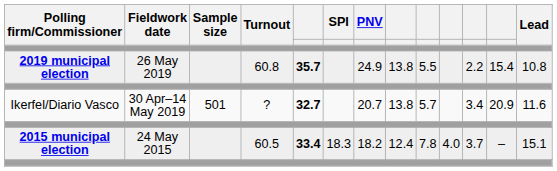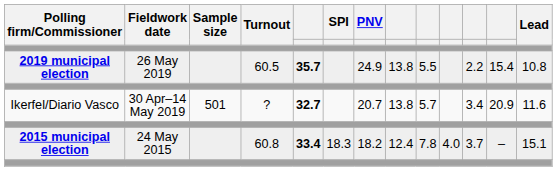2019 municipal election | Turnout: 60.8 -> 60.5
2015 municipal election | Turnout: 60.5 -> 60.8
